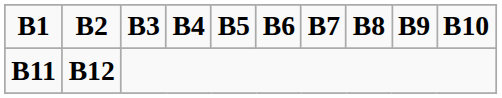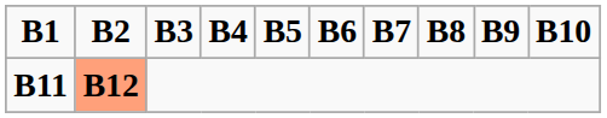B11 | column 2: no background -> lightsalmon background
